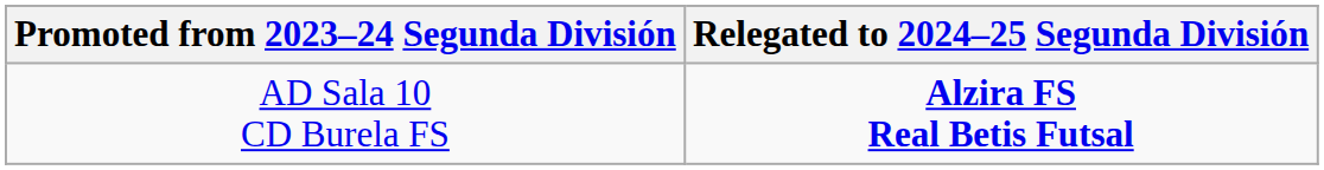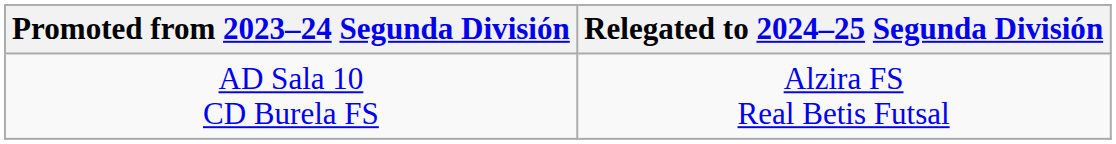AD Sala 10 CD Burela FS | Relegated to 2024–25 Segunda División: bold -> normal
